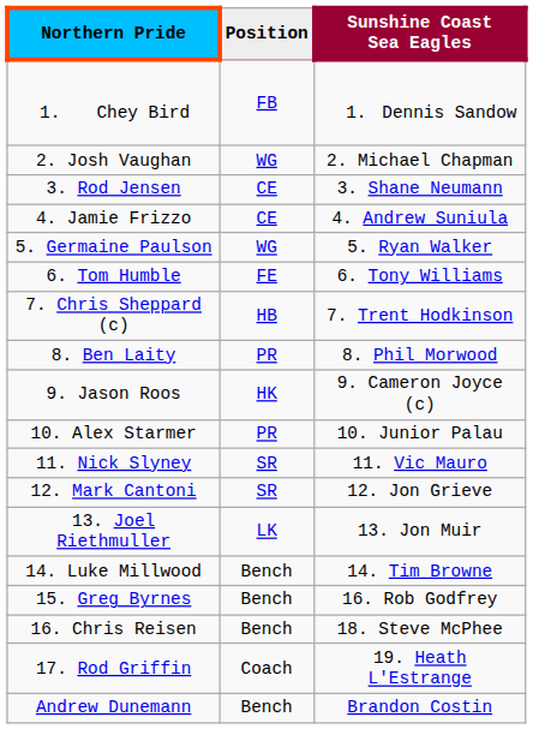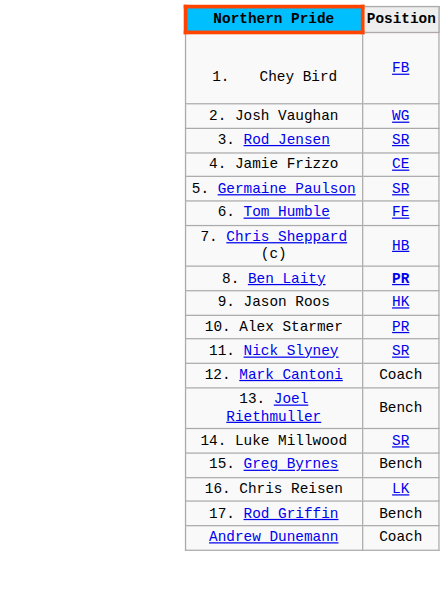- column: Sunshine Coast Sea Eagles | Dennis Sandow | 2. Michael Chapman | 3. Shane Neumann | 4. Andrew Suniula | 5. Ryan Walker | 6. Tony Williams | 7. Trent Hodkinson | 8. Phil Morwood | 9. Cameron Joyce (c) | 10. Junior Palau | 11. Vic Mauro | 12. Jon Grieve | 13. Jon Muir | 14. Tim Browne | 16. Rob Godfrey | 18. Steve McPhee | 19. Heath L'Estrange | Brandon Costin
3. Rod Jensen | Position: CE -> SR
5. Germaine Paulson | Position: WG -> SR
8. Ben Laity | Position: normal -> bold
12. Mark Cantoni | Position: SR -> Coach
13. Joel Riethmuller | Position: LK -> Bench
14. Luke Millwood | Position: Bench -> SR
16. Chris Reisen | Position: Bench -> LK
17. Rod Griffin | Position: Coach -> Bench
Andrew Dunemann | Position: Bench -> Coach
